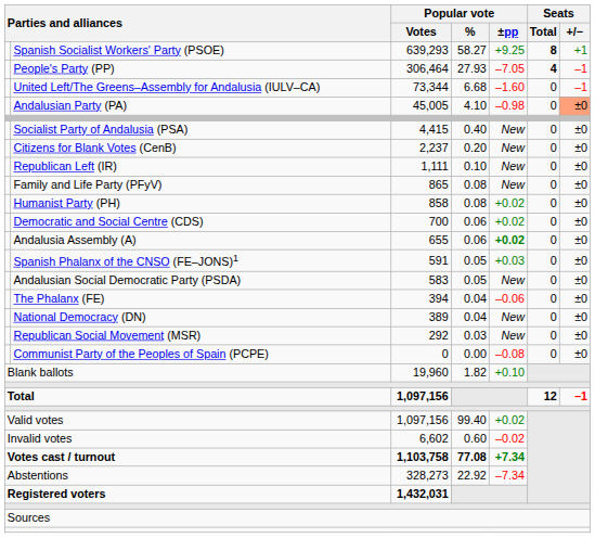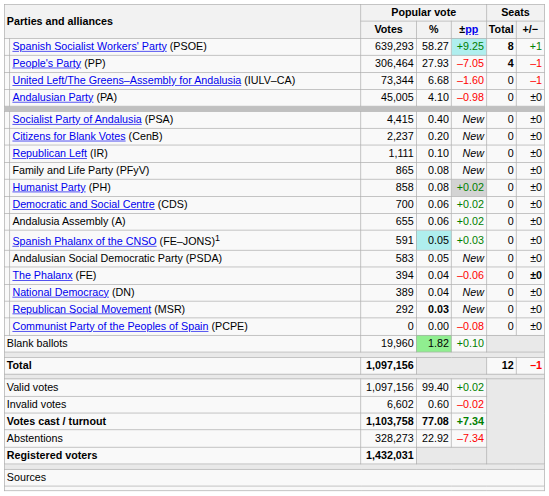Spanish Socialist Workers' Party (PSOE) | Popular vote / ±pp: no background -> paleturquoise background
Andalusian Party (PA) | Seats / +/−: lightsalmon background -> no background
Humanist Party (PH) | Popular vote / ±pp: no background -> lightgrey background
Andalusia Assembly (A) | Popular vote / ±pp: bold -> normal
Spanish Phalanx of the CNSO (FE–JONS)1 | Popular vote / %: no background -> paleturquoise background
The Phalanx (FE) | Seats / +/−: normal -> bold
Republican Social Movement (MSR) | Popular vote / %: normal -> bold
Blank ballots | Popular vote / %: no background -> lightgreen background
